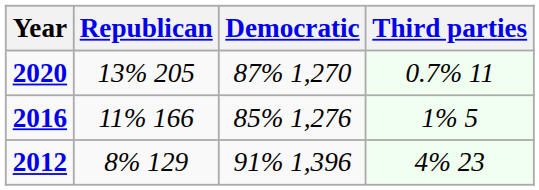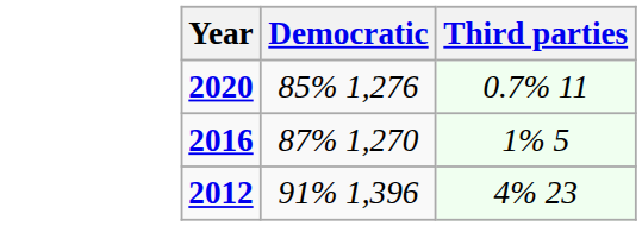- column: Republican | 13% 205 | 11% 166 | 8% 129
2020 | Democratic: 87% 1,270 -> 85% 1,276
2016 | Democratic: 85% 1,276 -> 87% 1,270
